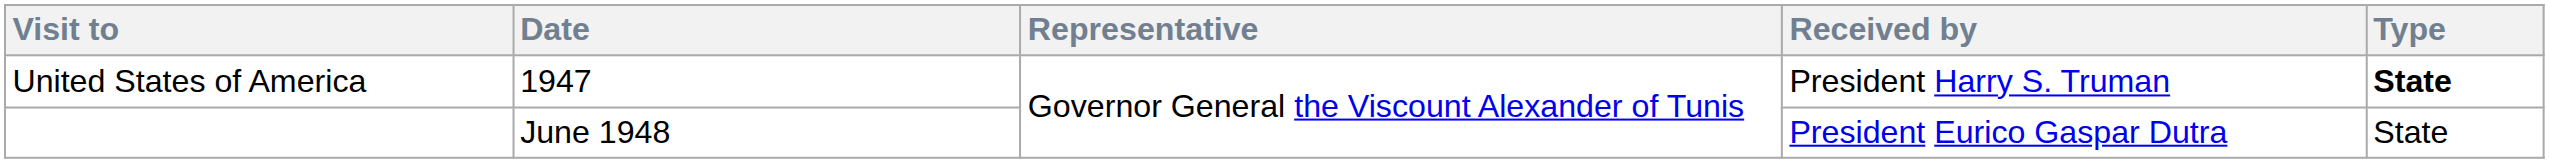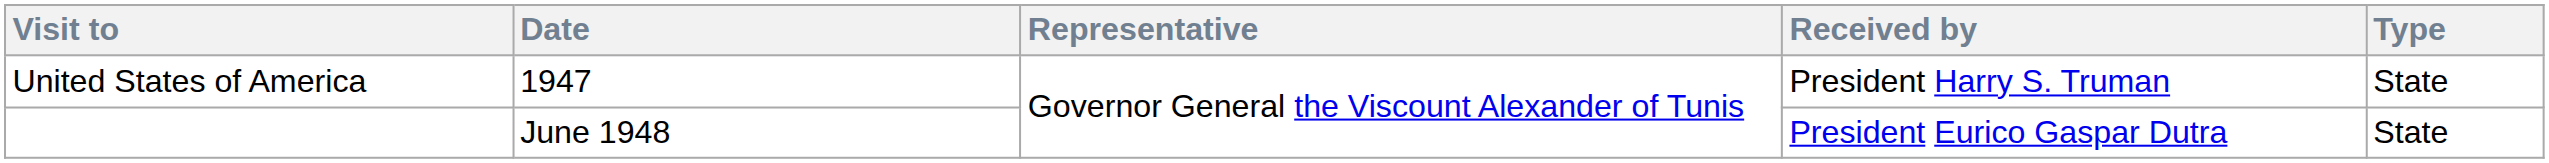United States of America | Type: bold -> normal
